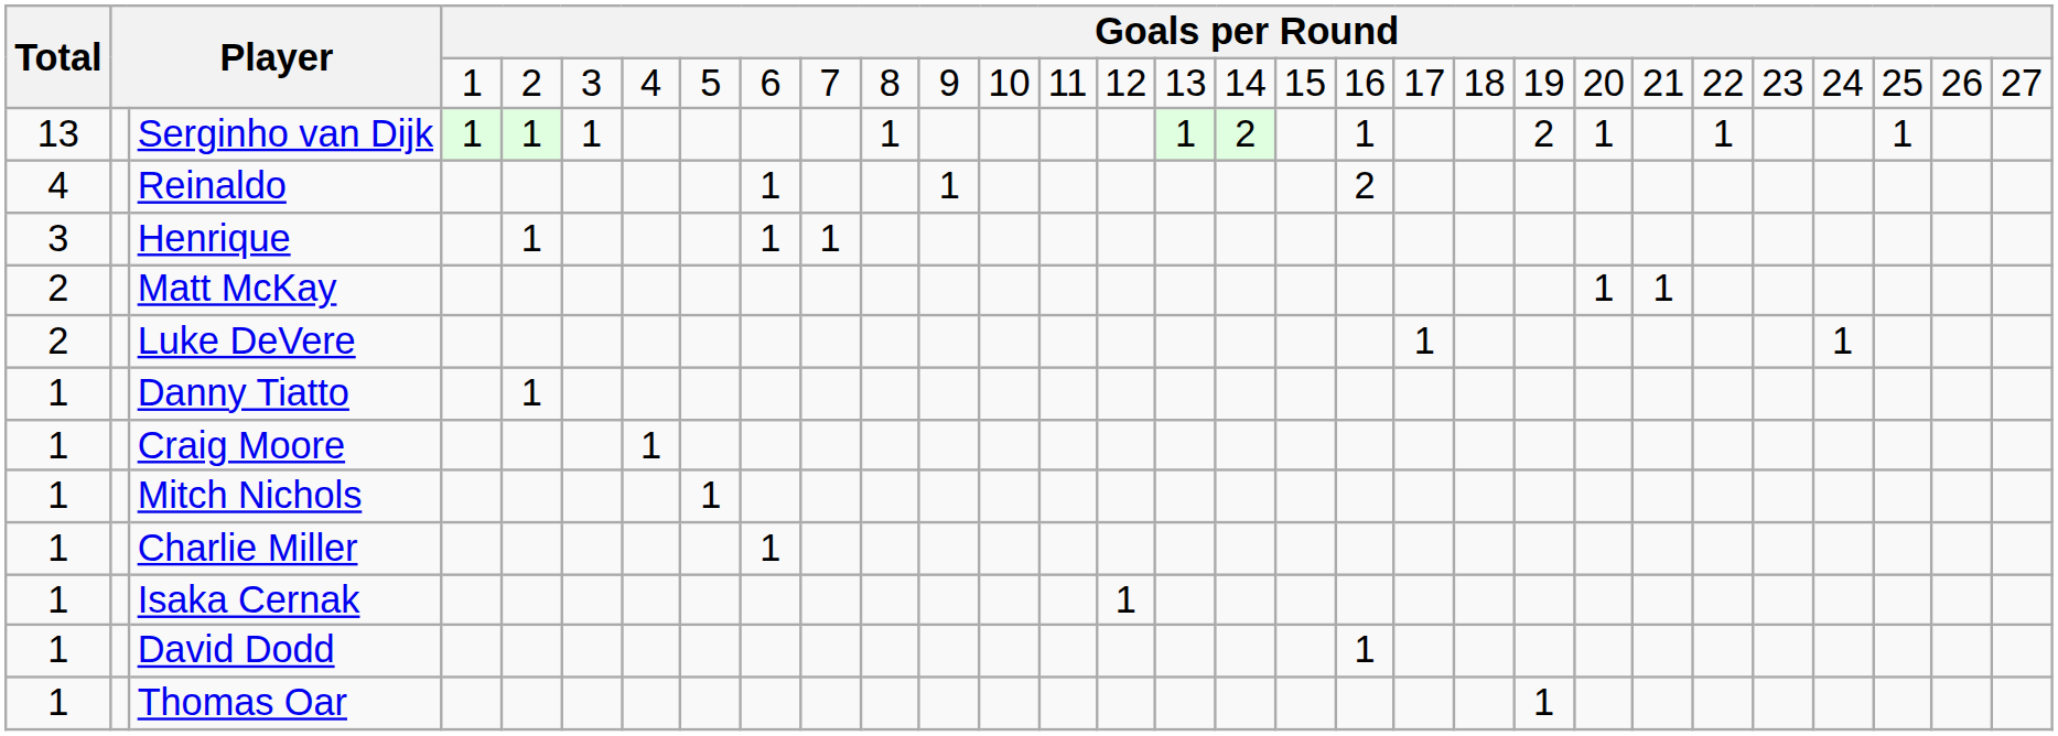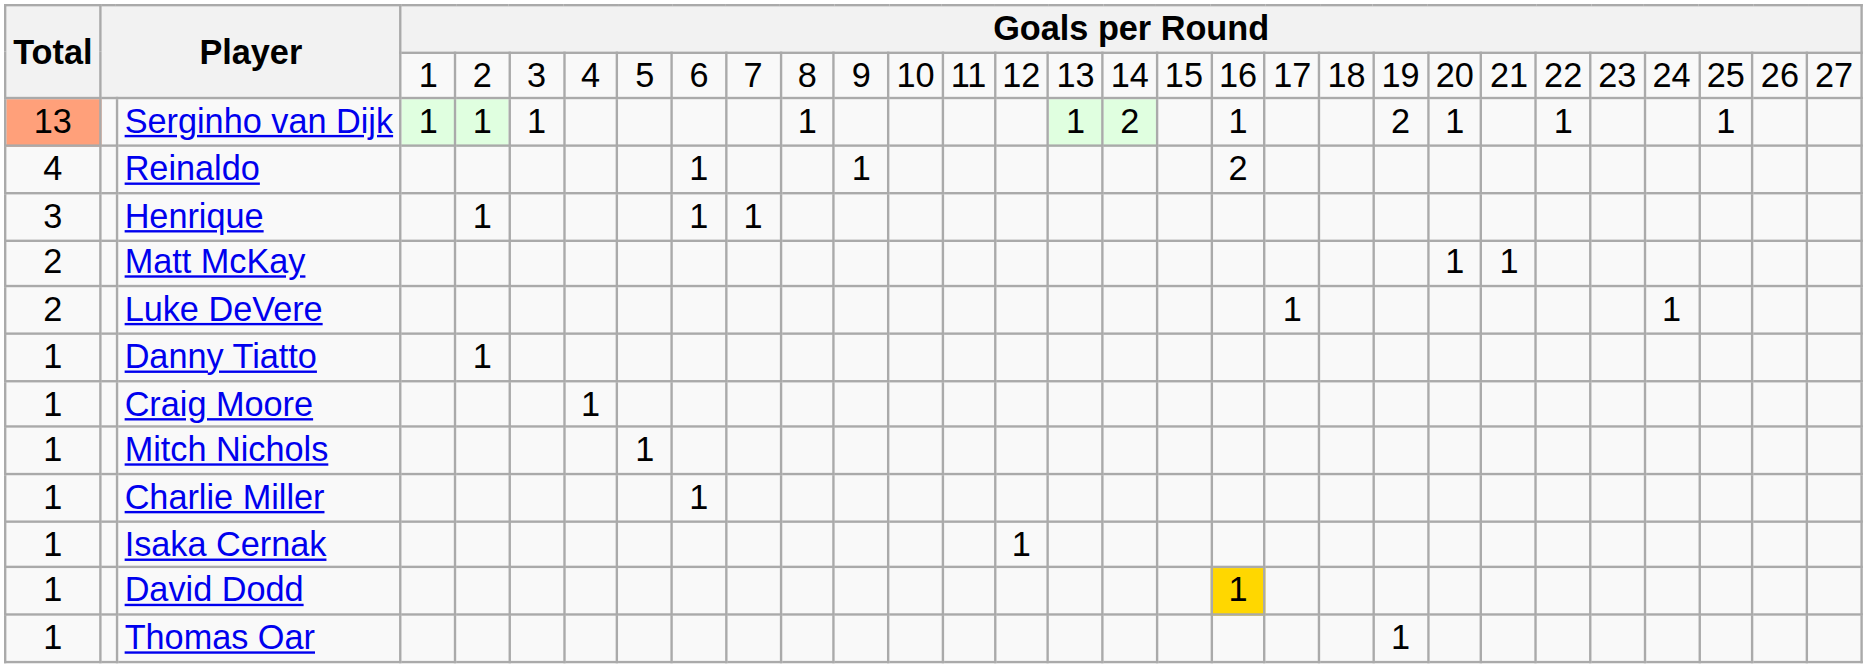Serginho van Dijk | Total: no background -> lightsalmon background
David Dodd | column 19: no background -> gold background
